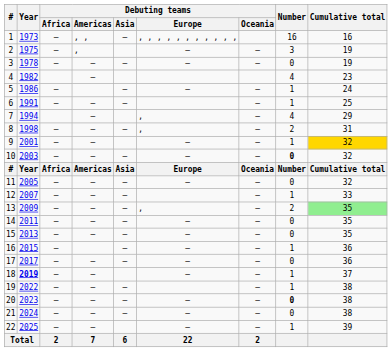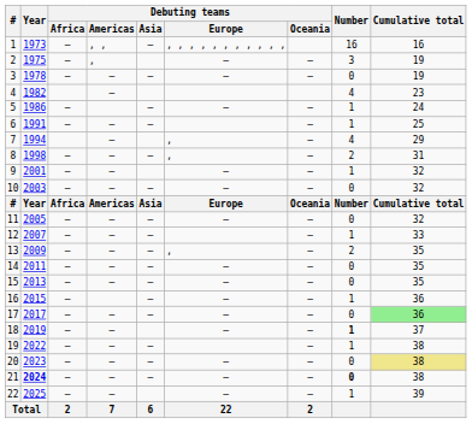9 | Cumulative total: gold background -> no background
10 | Number: bold -> normal
13 | Cumulative total: lightgreen background -> no background
17 | Cumulative total: no background -> lightgreen background
18 | Year: bold -> normal
18 | Number: normal -> bold
20 | Number: bold -> normal
20 | Cumulative total: no background -> khaki background
21 | Year: normal -> bold
21 | Number: normal -> bold
